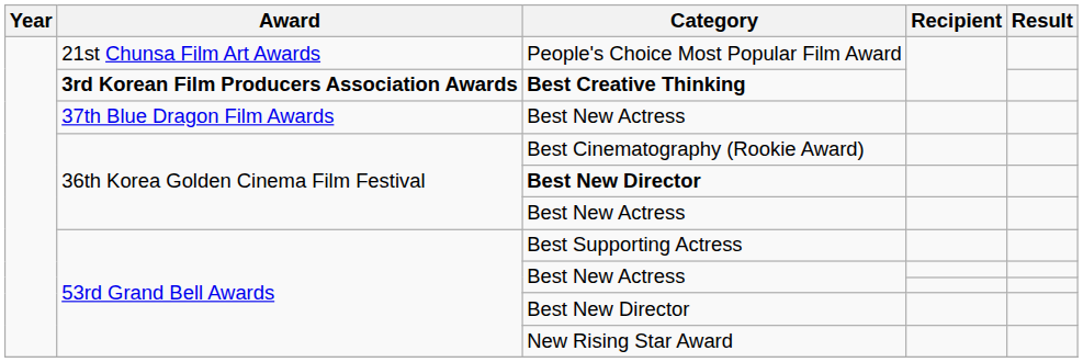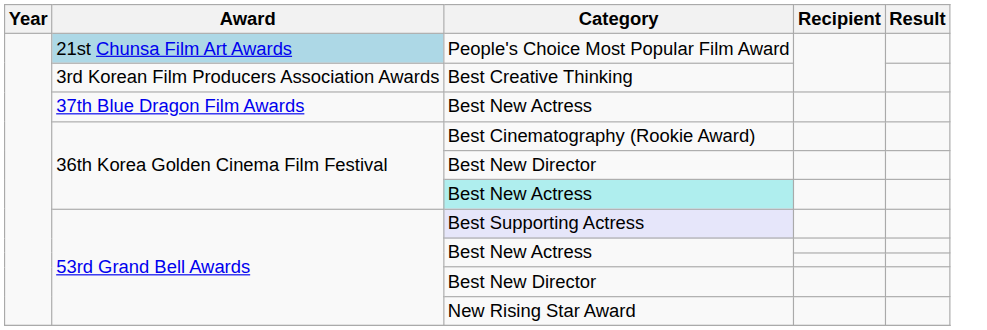People's Choice Most Popular Film Award | Award: no background -> lightblue background
Best Creative Thinking | Award: bold -> normal
Best Creative Thinking | Category: bold -> normal
36th Korea Golden Cinema Film Festival / Best New Director | Category: bold -> normal
36th Korea Golden Cinema Film Festival / Best New Actress | Category: no background -> paleturquoise background
Best Supporting Actress | Category: no background -> lavender background
